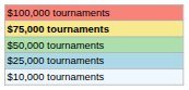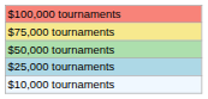row 2 | column 1: bold -> normal
